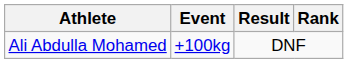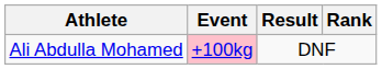Ali Abdulla Mohamed | Event: no background -> pink background
